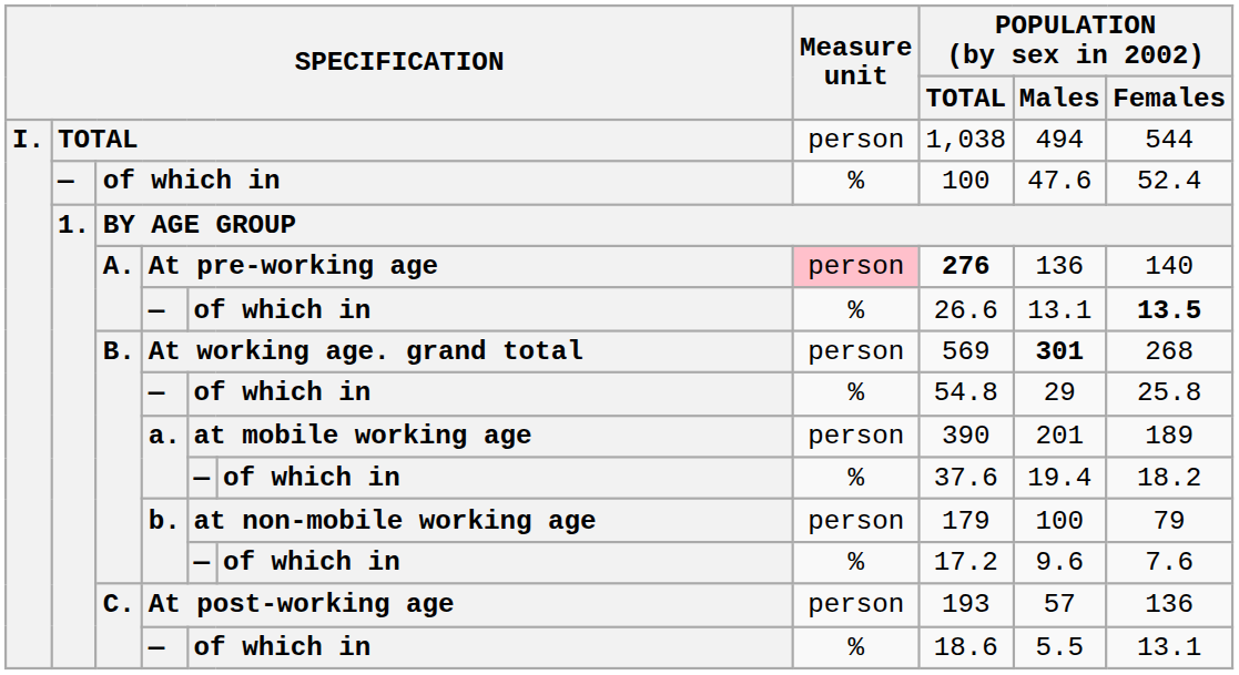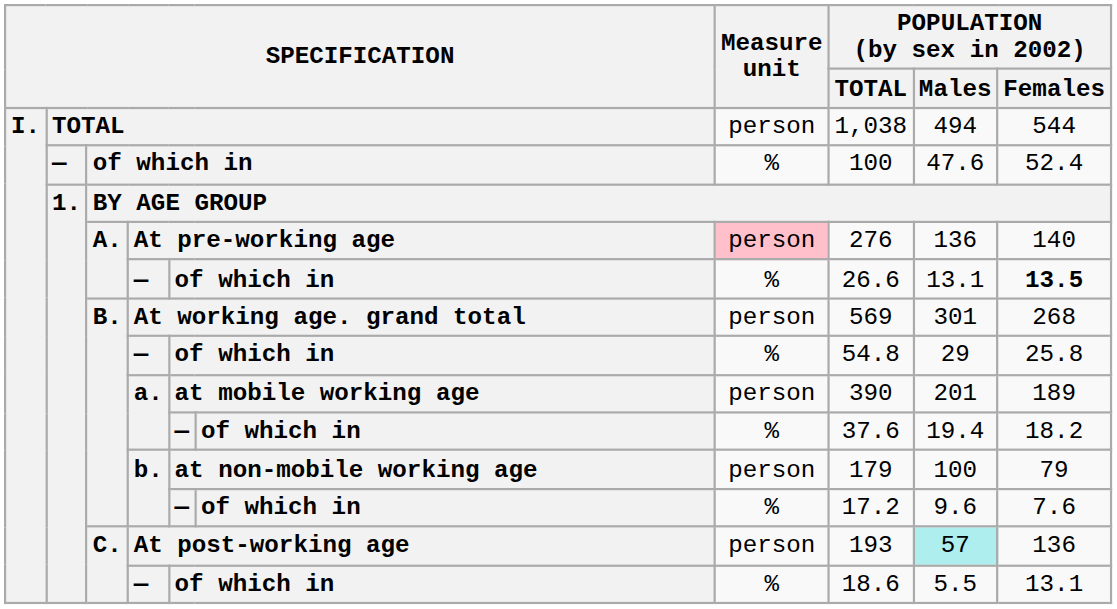At pre-working age | POPULATION (by sex in 2002) / TOTAL: bold -> normal
At working age. grand total | POPULATION (by sex in 2002) / Males: bold -> normal
At post-working age | POPULATION (by sex in 2002) / Males: no background -> paleturquoise background
